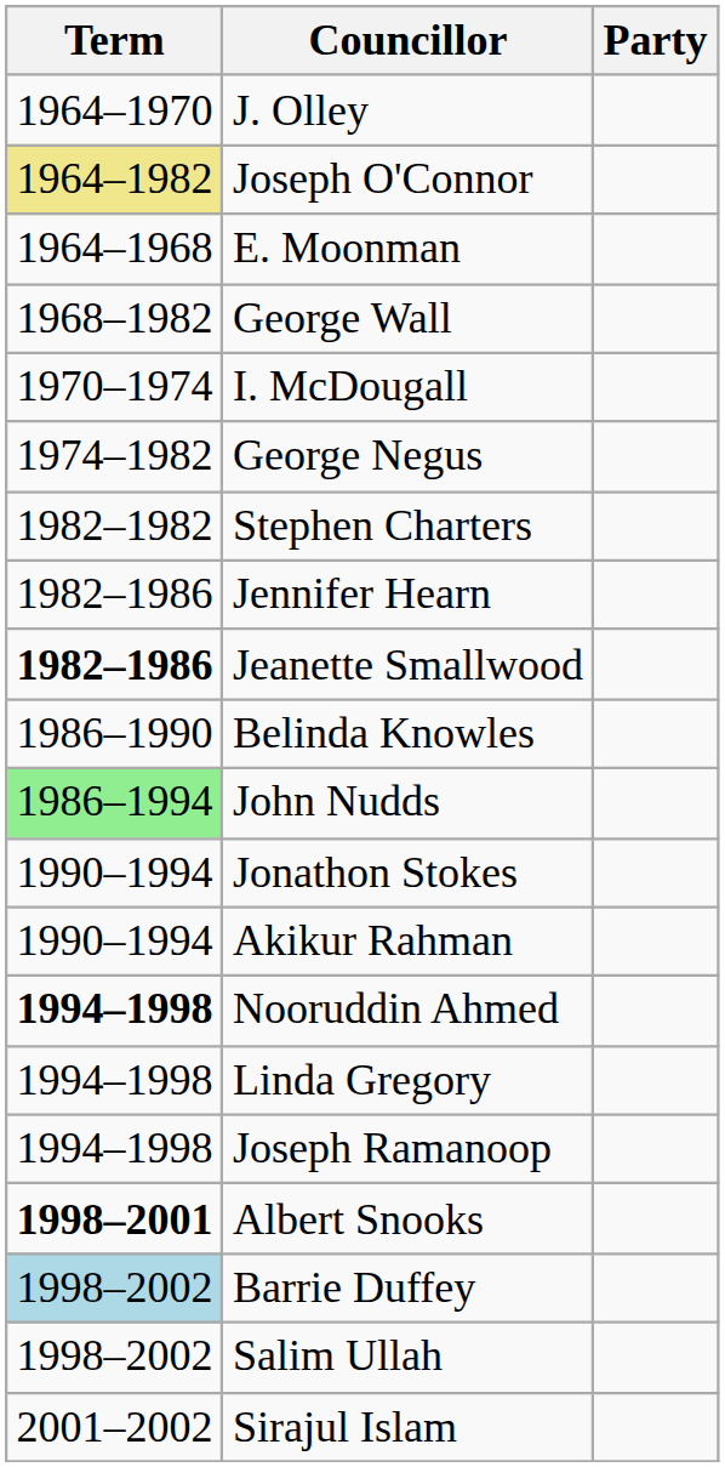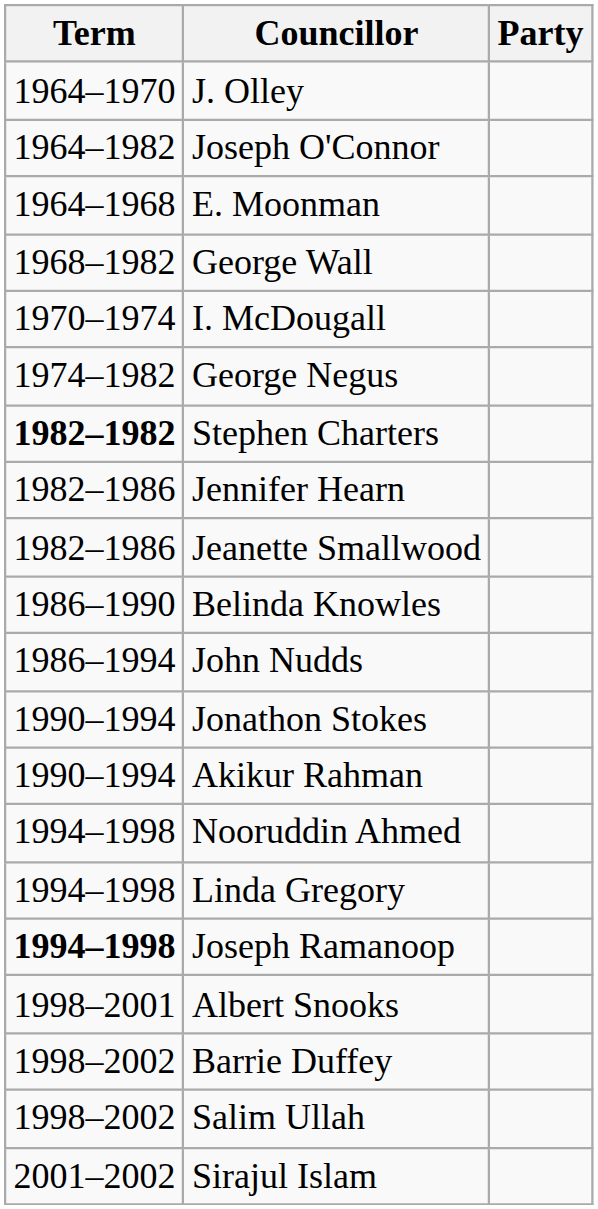Joseph O'Connor | Term: khaki background -> no background
Stephen Charters | Term: normal -> bold
Jeanette Smallwood | Term: bold -> normal
John Nudds | Term: lightgreen background -> no background
Nooruddin Ahmed | Term: bold -> normal
Joseph Ramanoop | Term: normal -> bold
Albert Snooks | Term: bold -> normal
Barrie Duffey | Term: lightblue background -> no background
